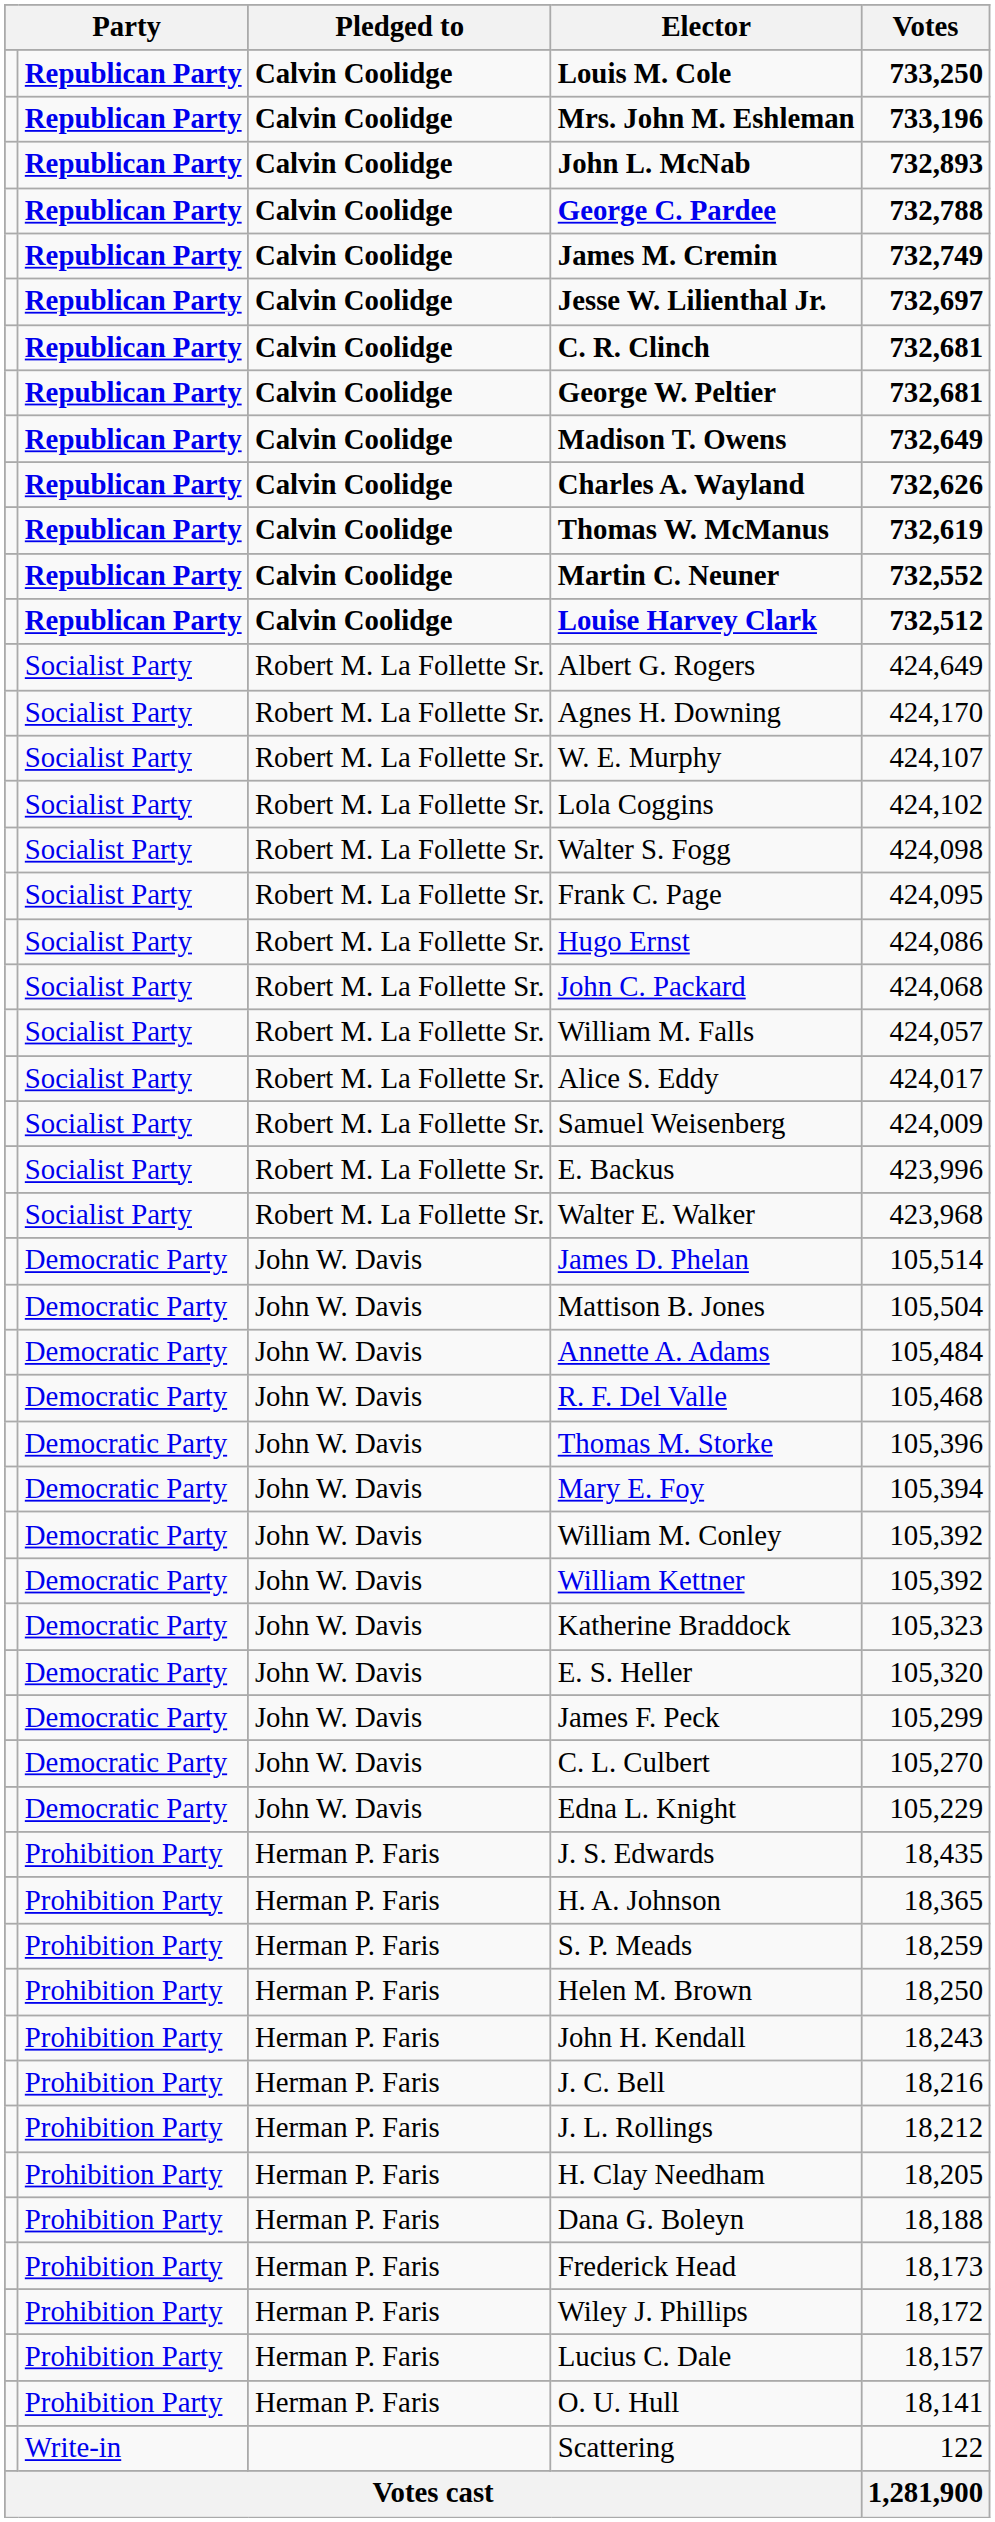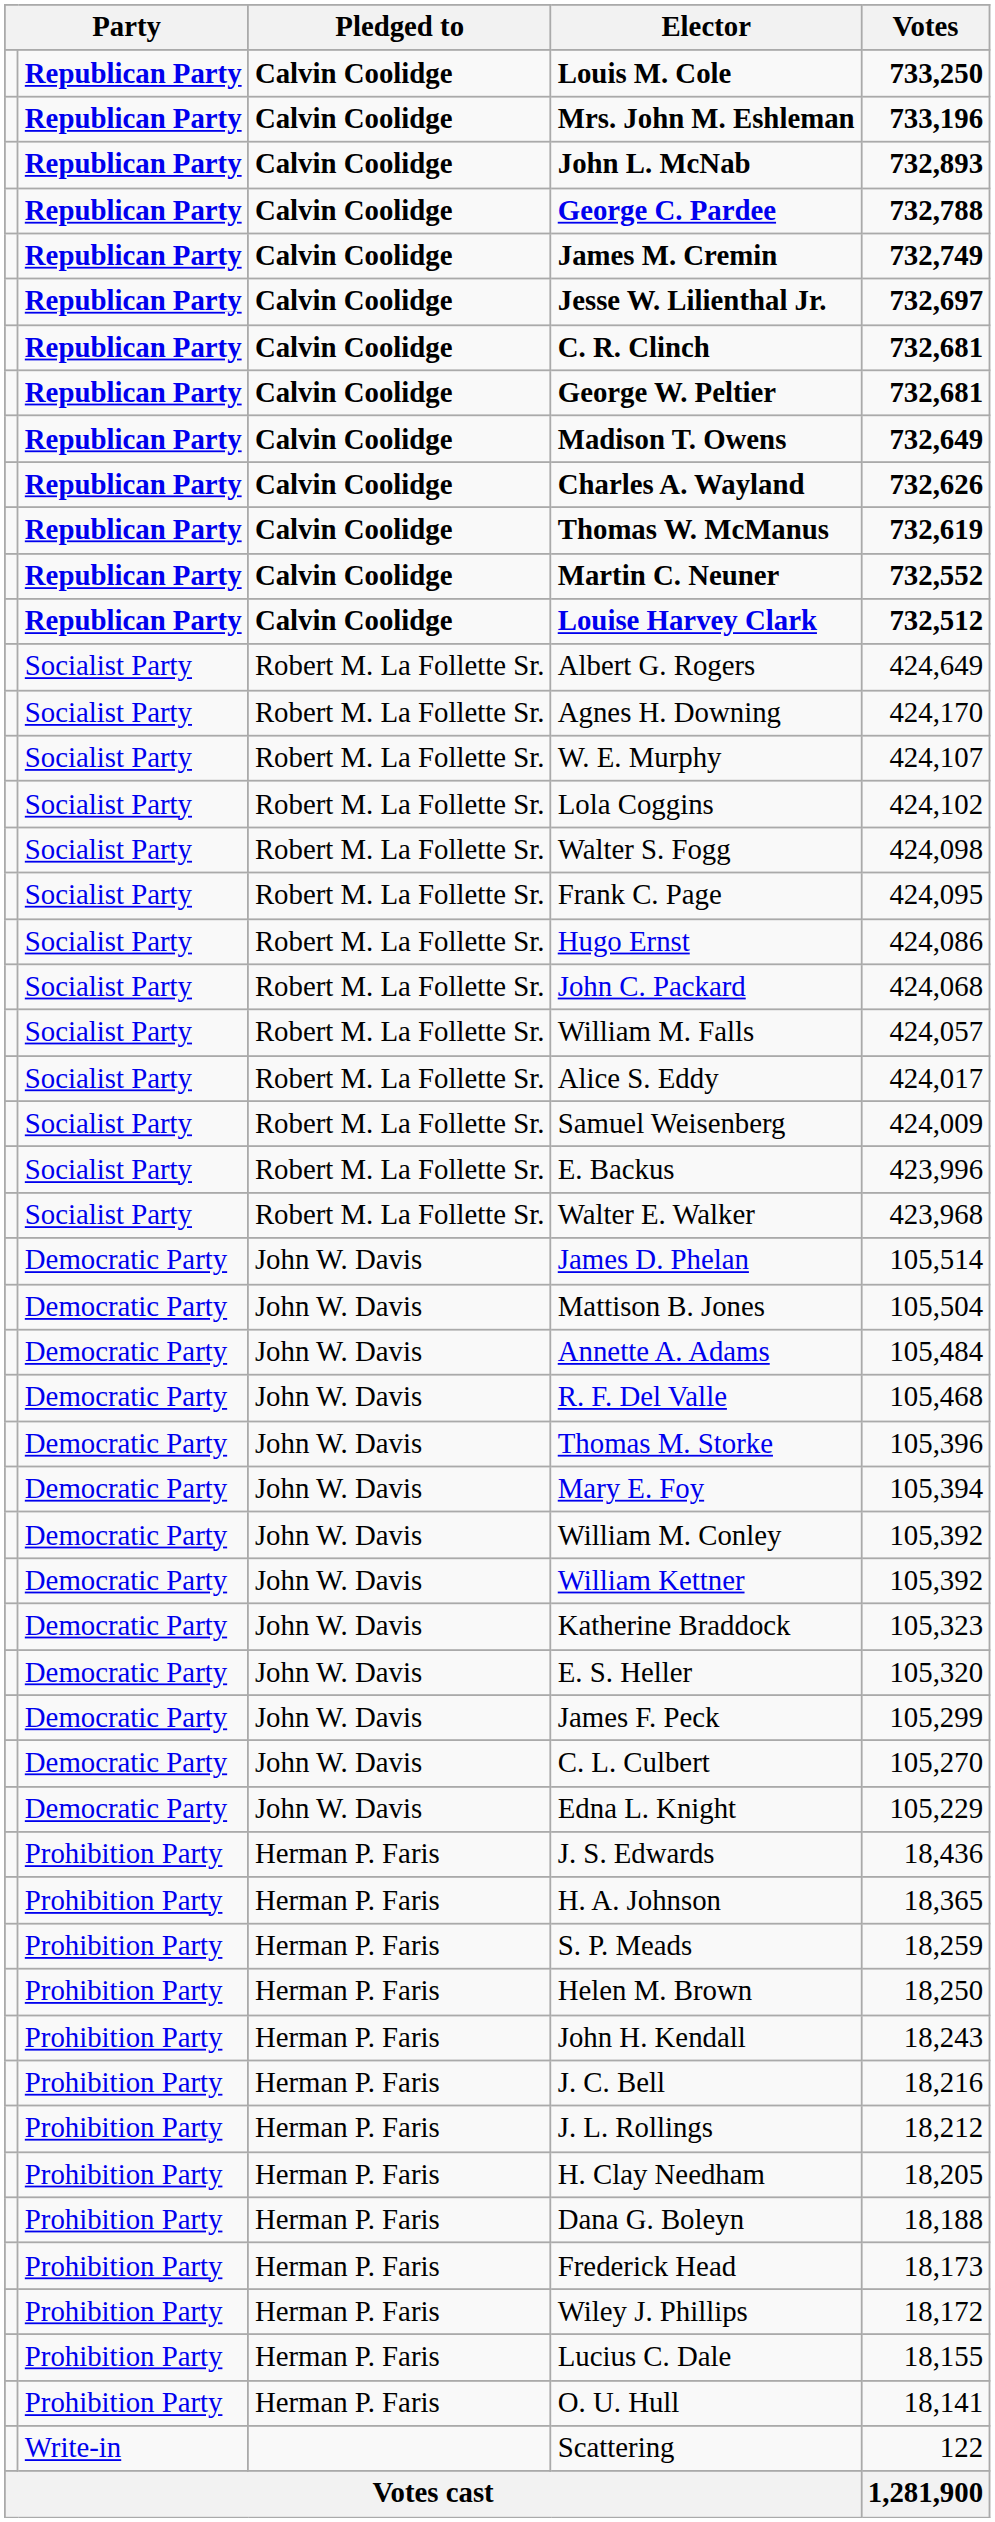J. S. Edwards | Votes: 18,435 -> 18,436
Lucius C. Dale | Votes: 18,157 -> 18,155
